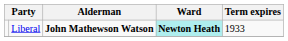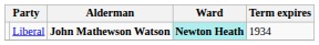Liberal | Term expires: 1933 -> 1934
